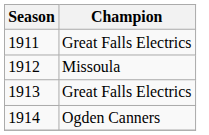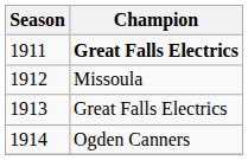1911 | Champion: normal -> bold
